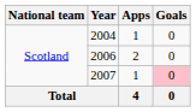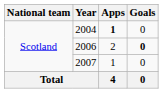2004 | Apps: normal -> bold
2006 | Goals: normal -> bold
2007 | Goals: pink background -> no background
